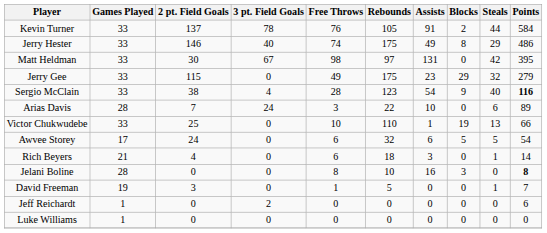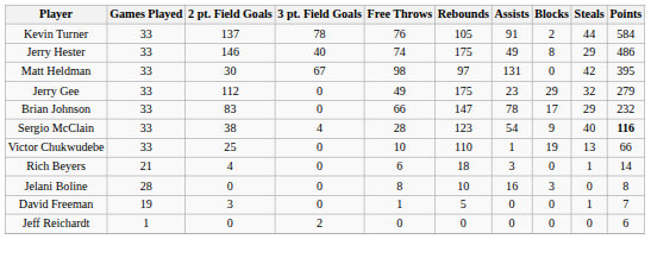Jerry Gee | 2 pt. Field Goals: 115 -> 112
+ row: Brian Johnson | 33 | 83 | 0 | 66 | 147 | 78 | 17 | 29 | 232
- row: Arias Davis | 28 | 7 | 24 | 3 | 22 | 10 | 0 | 6 | 89
- row: Awvee Storey | 17 | 24 | 0 | 6 | 32 | 6 | 5 | 5 | 54
Jelani Boline | Points: bold -> normal
- row: Luke Williams | 1 | 0 | 0 | 0 | 0 | 0 | 0 | 0 | 0
